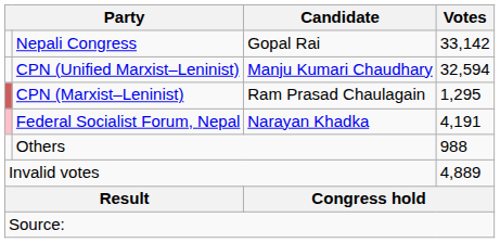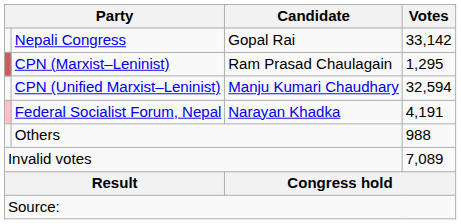rows swapped: CPN (Unified Marxist–Leninist) <-> CPN (Marxist–Leninist)
Invalid votes | Votes: 4,889 -> 7,089
